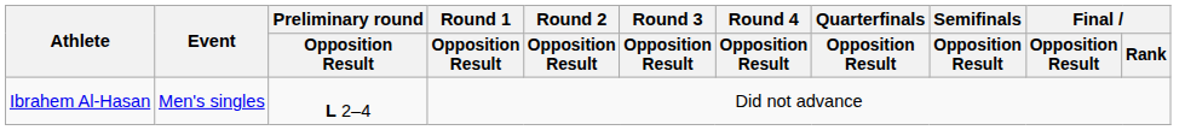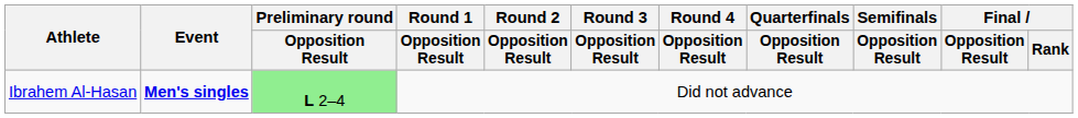Ibrahem Al-Hasan | Event: normal -> bold
Ibrahem Al-Hasan | Preliminary round / Opposition Result: no background -> lightgreen background
